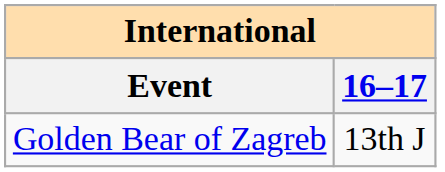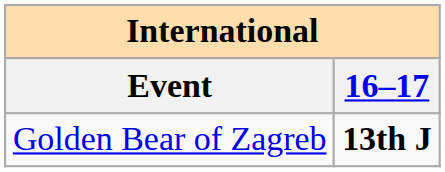Golden Bear of Zagreb | 16–17: normal -> bold
